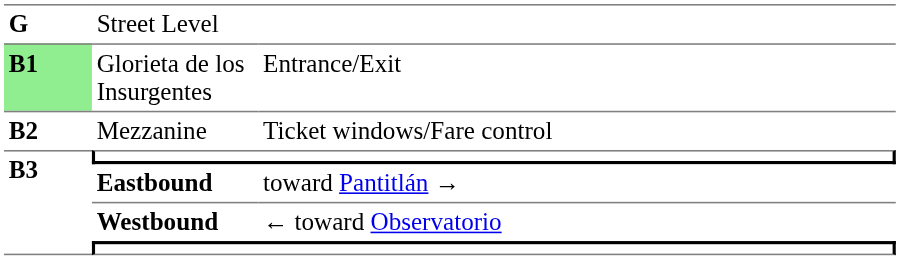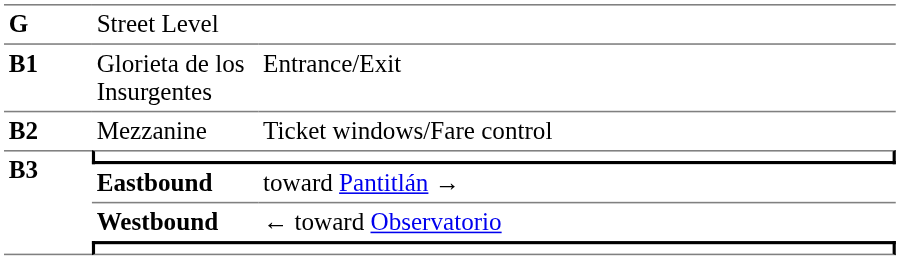Glorieta de los Insurgentes | column 1: lightgreen background -> no background
